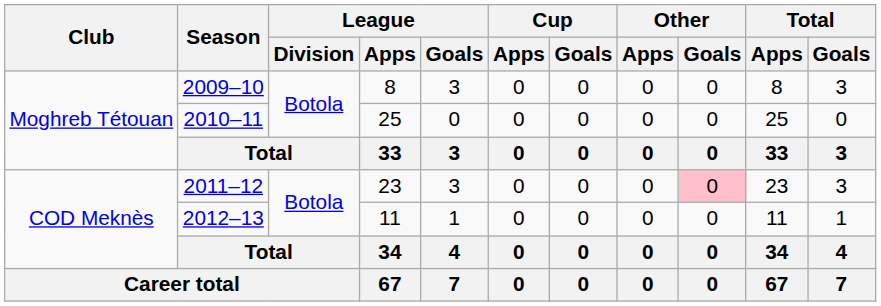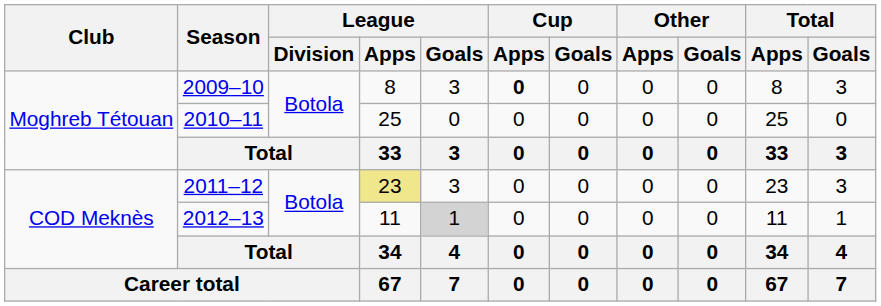2009–10 | Cup / Apps: normal -> bold
2011–12 | League / Apps: no background -> khaki background
2011–12 | Other / Goals: pink background -> no background
2012–13 | League / Goals: no background -> lightgrey background
